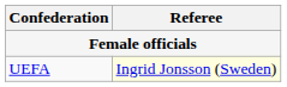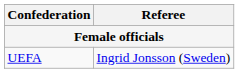UEFA | Referee: lightyellow background -> no background
